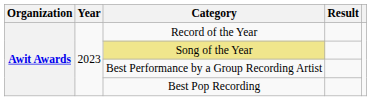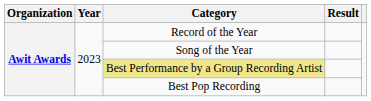Song of the Year | Category: khaki background -> no background
Best Performance by a Group Recording Artist | Category: no background -> khaki background
